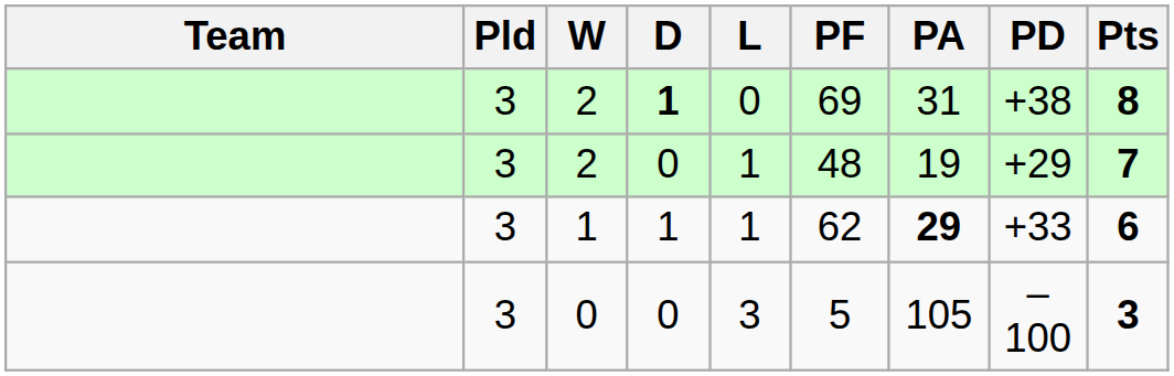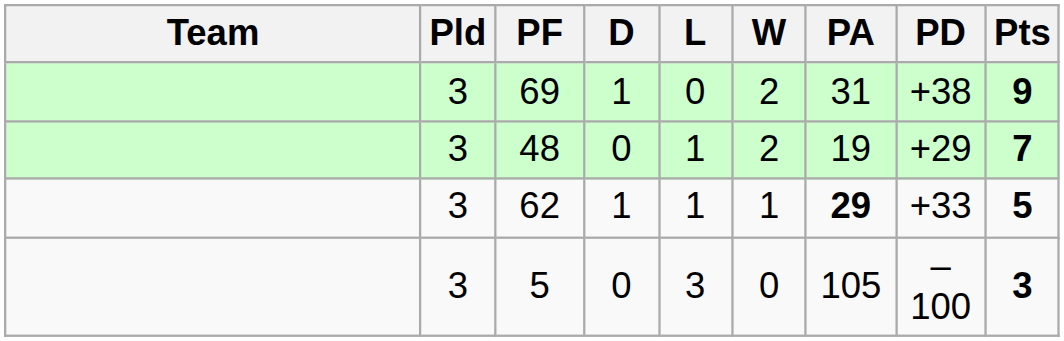columns swapped: W <-> PF
row 2 | D: bold -> normal
row 2 | Pts: 8 -> 9
row 4 | Pts: 6 -> 5
